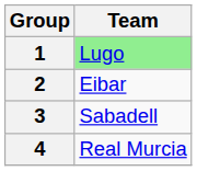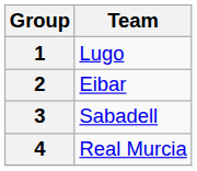1 | Team: lightgreen background -> no background
